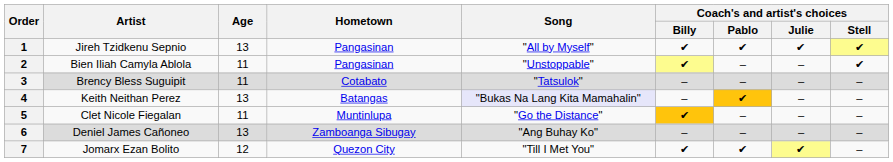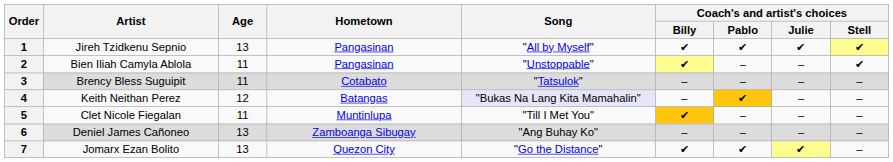4 | Age: 13 -> 12
5 | Song: "Go the Distance" -> "Till I Met You"
7 | Age: 12 -> 13
7 | Song: "Till I Met You" -> "Go the Distance"
